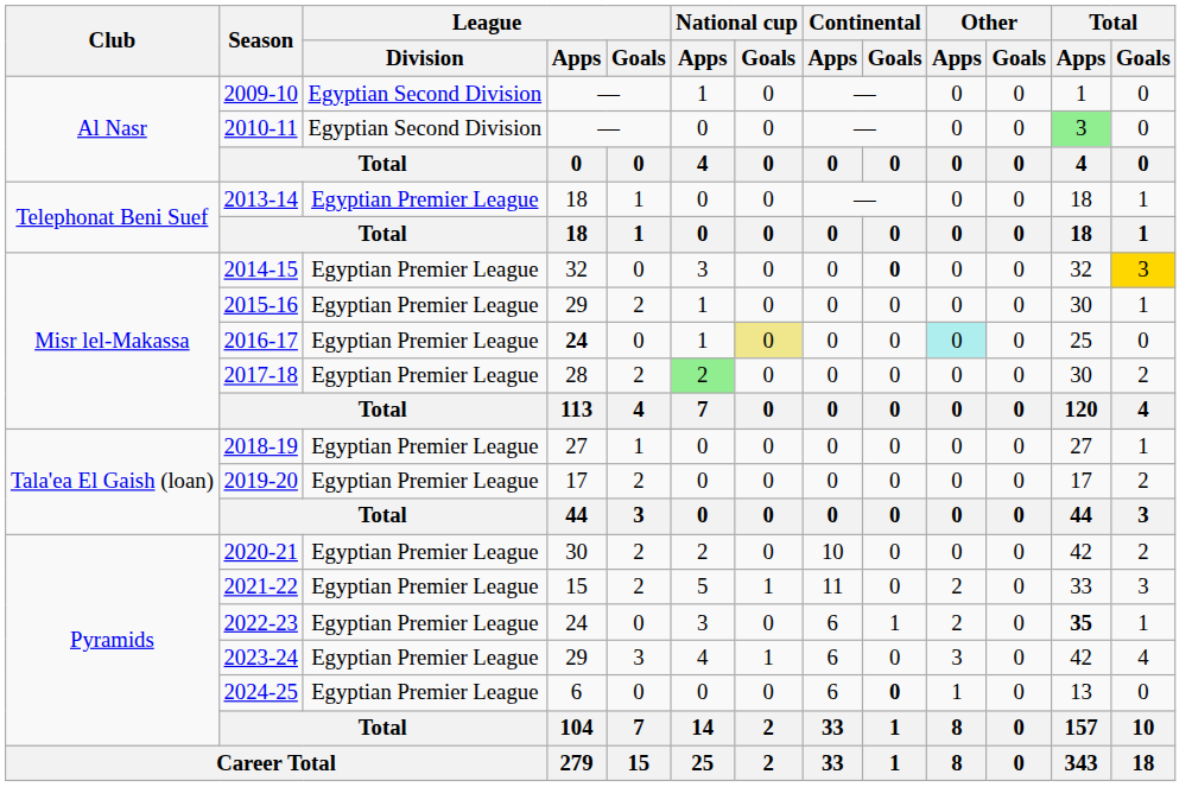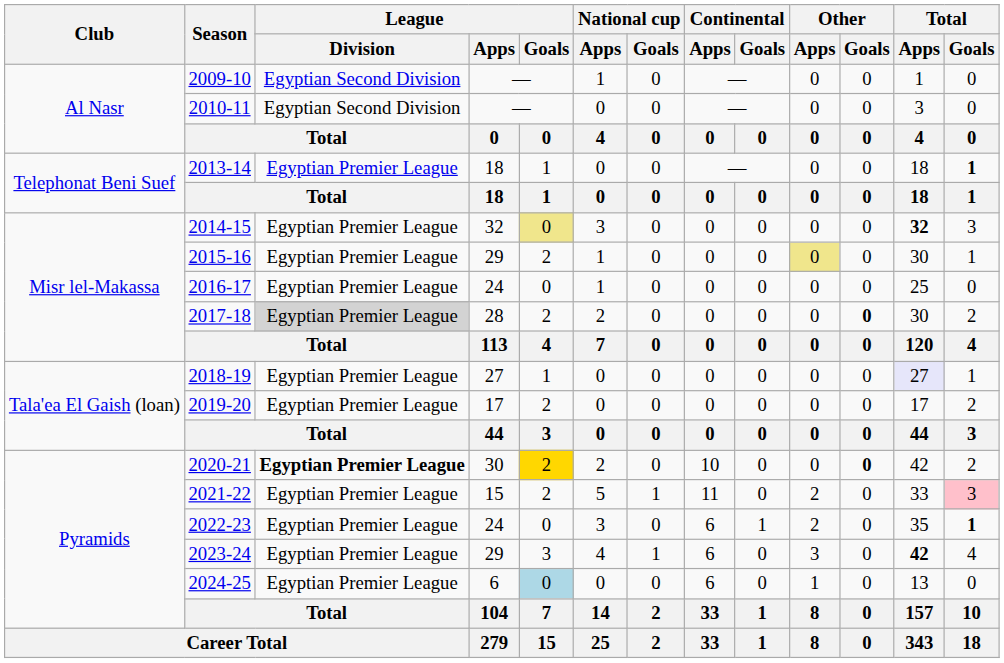2010-11 | Total / Apps: lightgreen background -> no background
2013-14 | Total / Goals: normal -> bold
2014-15 | League / Goals: no background -> khaki background
2014-15 | Continental / Goals: bold -> normal
2014-15 | Total / Apps: normal -> bold
2014-15 | Total / Goals: gold background -> no background
2015-16 | Other / Apps: no background -> khaki background
2016-17 | League / Apps: bold -> normal
2016-17 | National cup / Goals: khaki background -> no background
2016-17 | Other / Apps: paleturquoise background -> no background
2017-18 | League / Division: no background -> lightgrey background
2017-18 | National cup / Apps: lightgreen background -> no background
2017-18 | Other / Goals: normal -> bold
2018-19 | Total / Apps: no background -> lavender background
2020-21 | League / Division: normal -> bold
2020-21 | League / Goals: no background -> gold background
2020-21 | Other / Goals: normal -> bold
2021-22 | Total / Goals: no background -> pink background
2022-23 | Total / Apps: bold -> normal
2022-23 | Total / Goals: normal -> bold
2023-24 | Total / Apps: normal -> bold
2024-25 | League / Goals: no background -> lightblue background
2024-25 | Continental / Goals: bold -> normal
